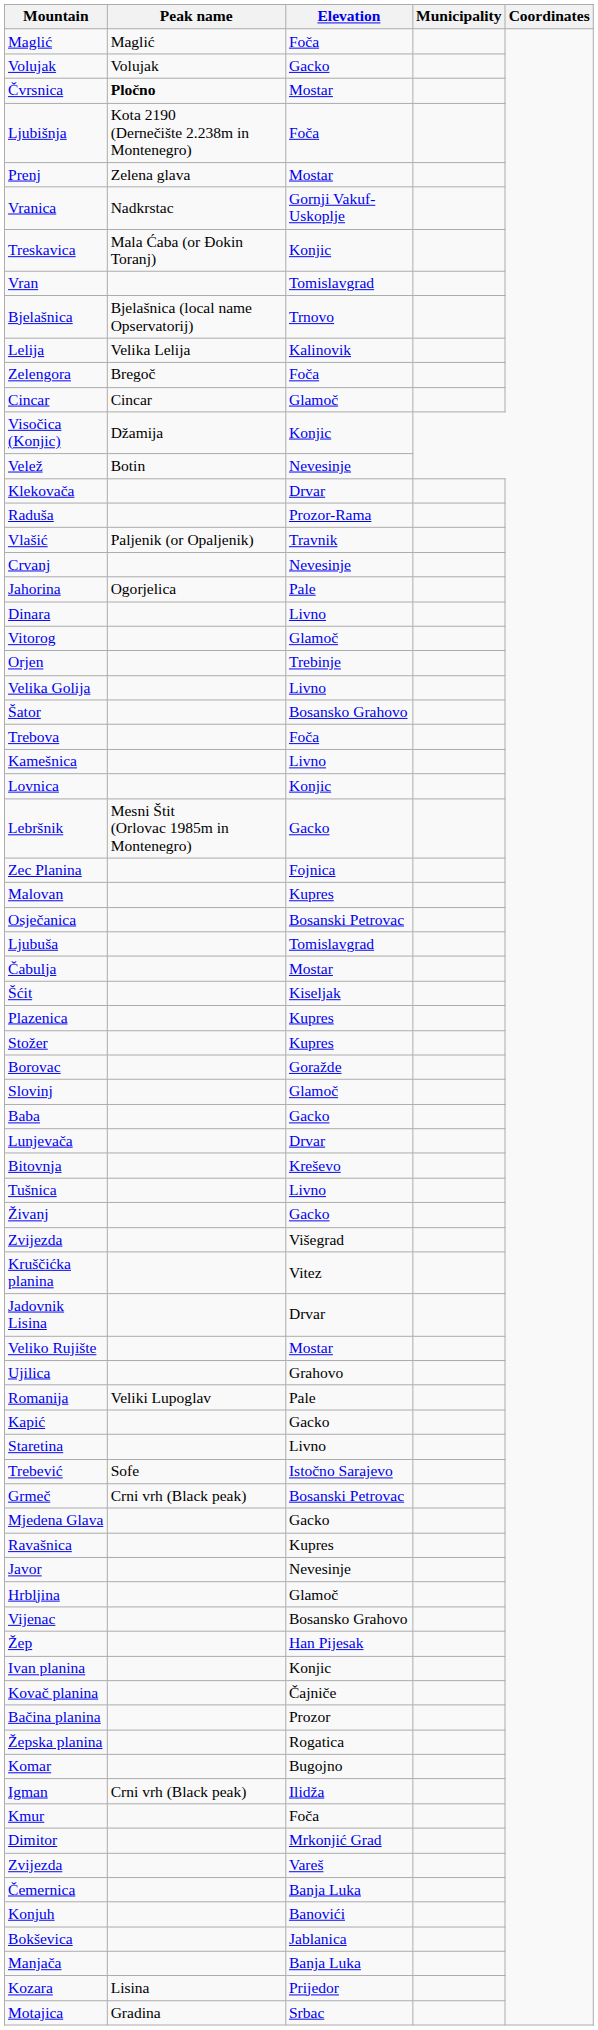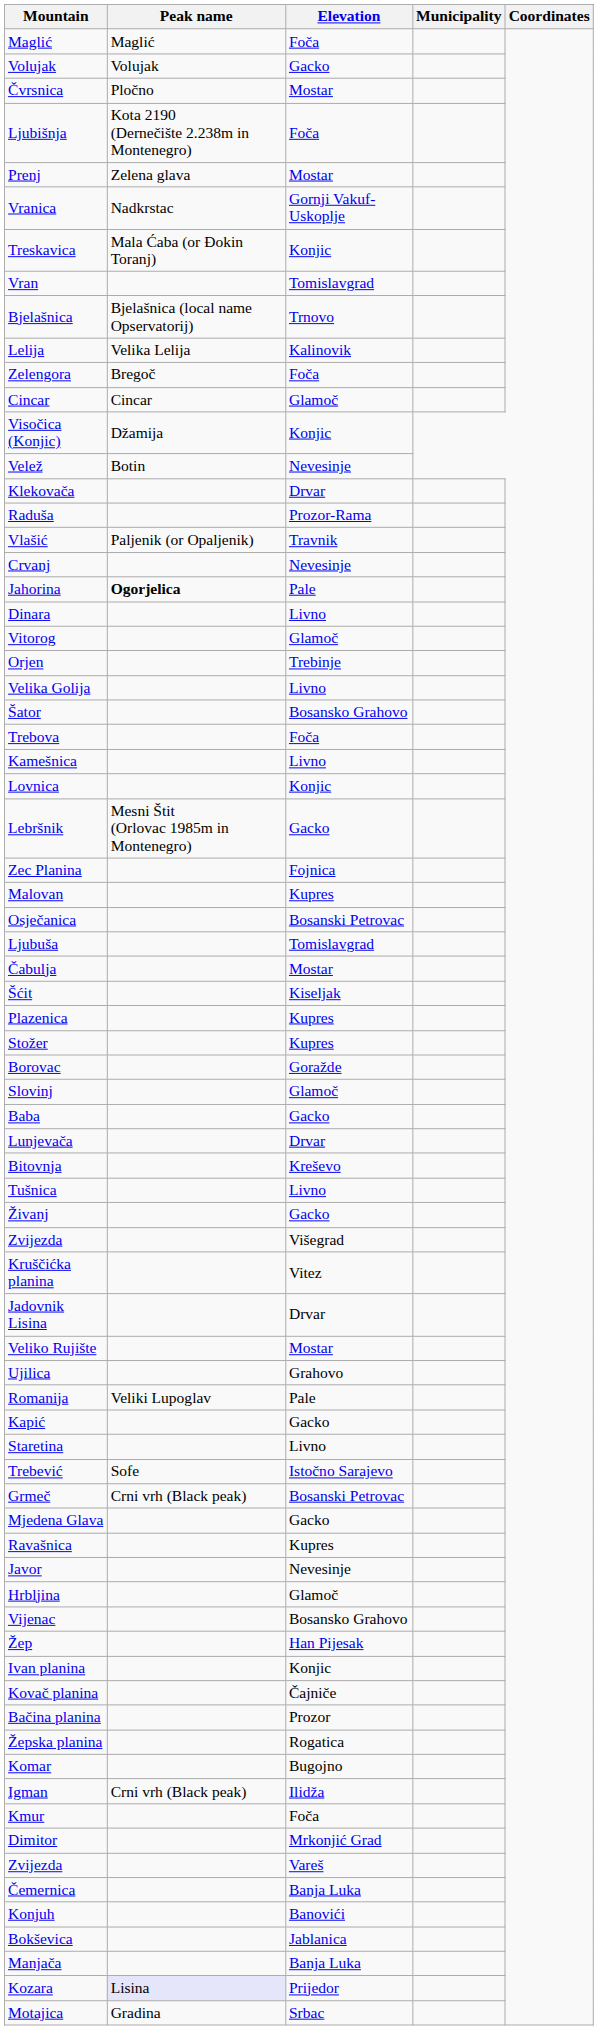Čvrsnica | Peak name: bold -> normal
Jahorina | Peak name: normal -> bold
Kozara | Peak name: no background -> lavender background
